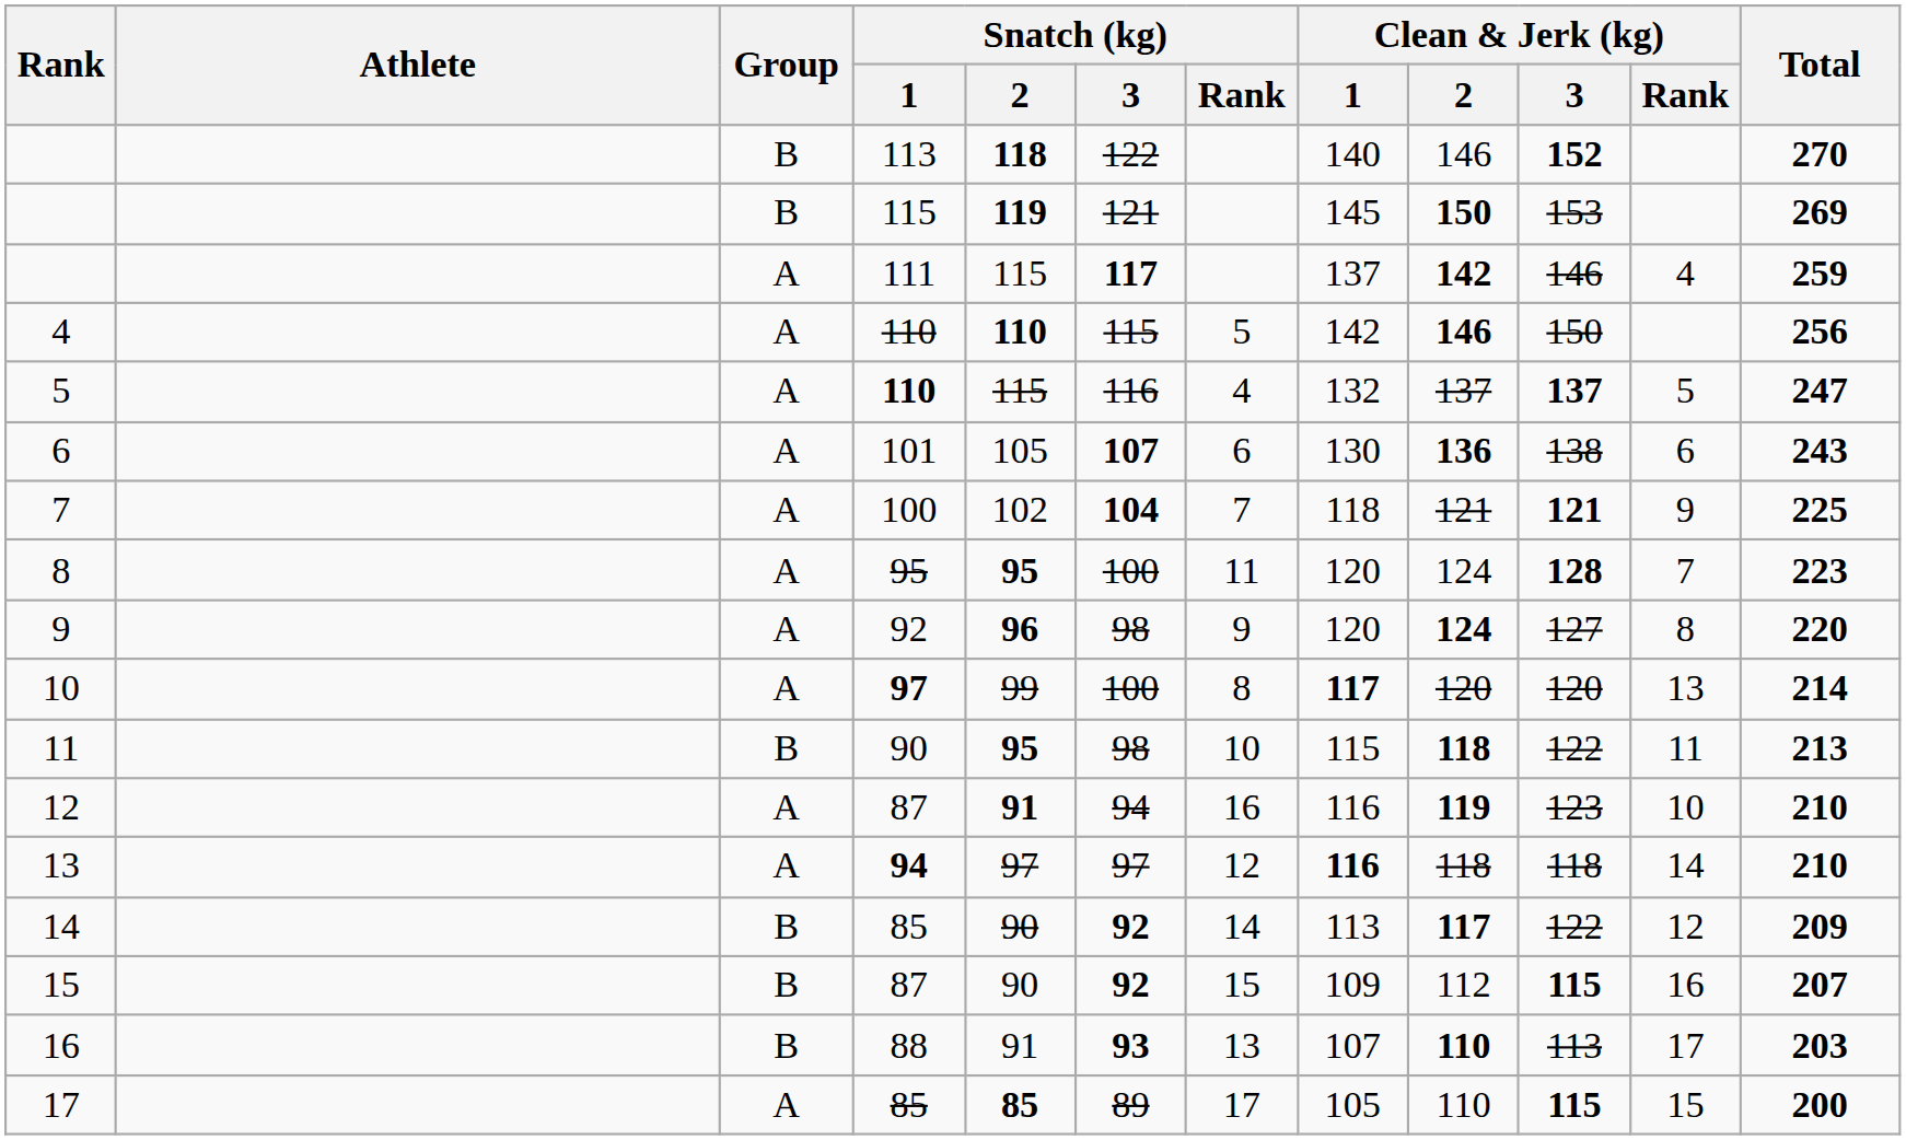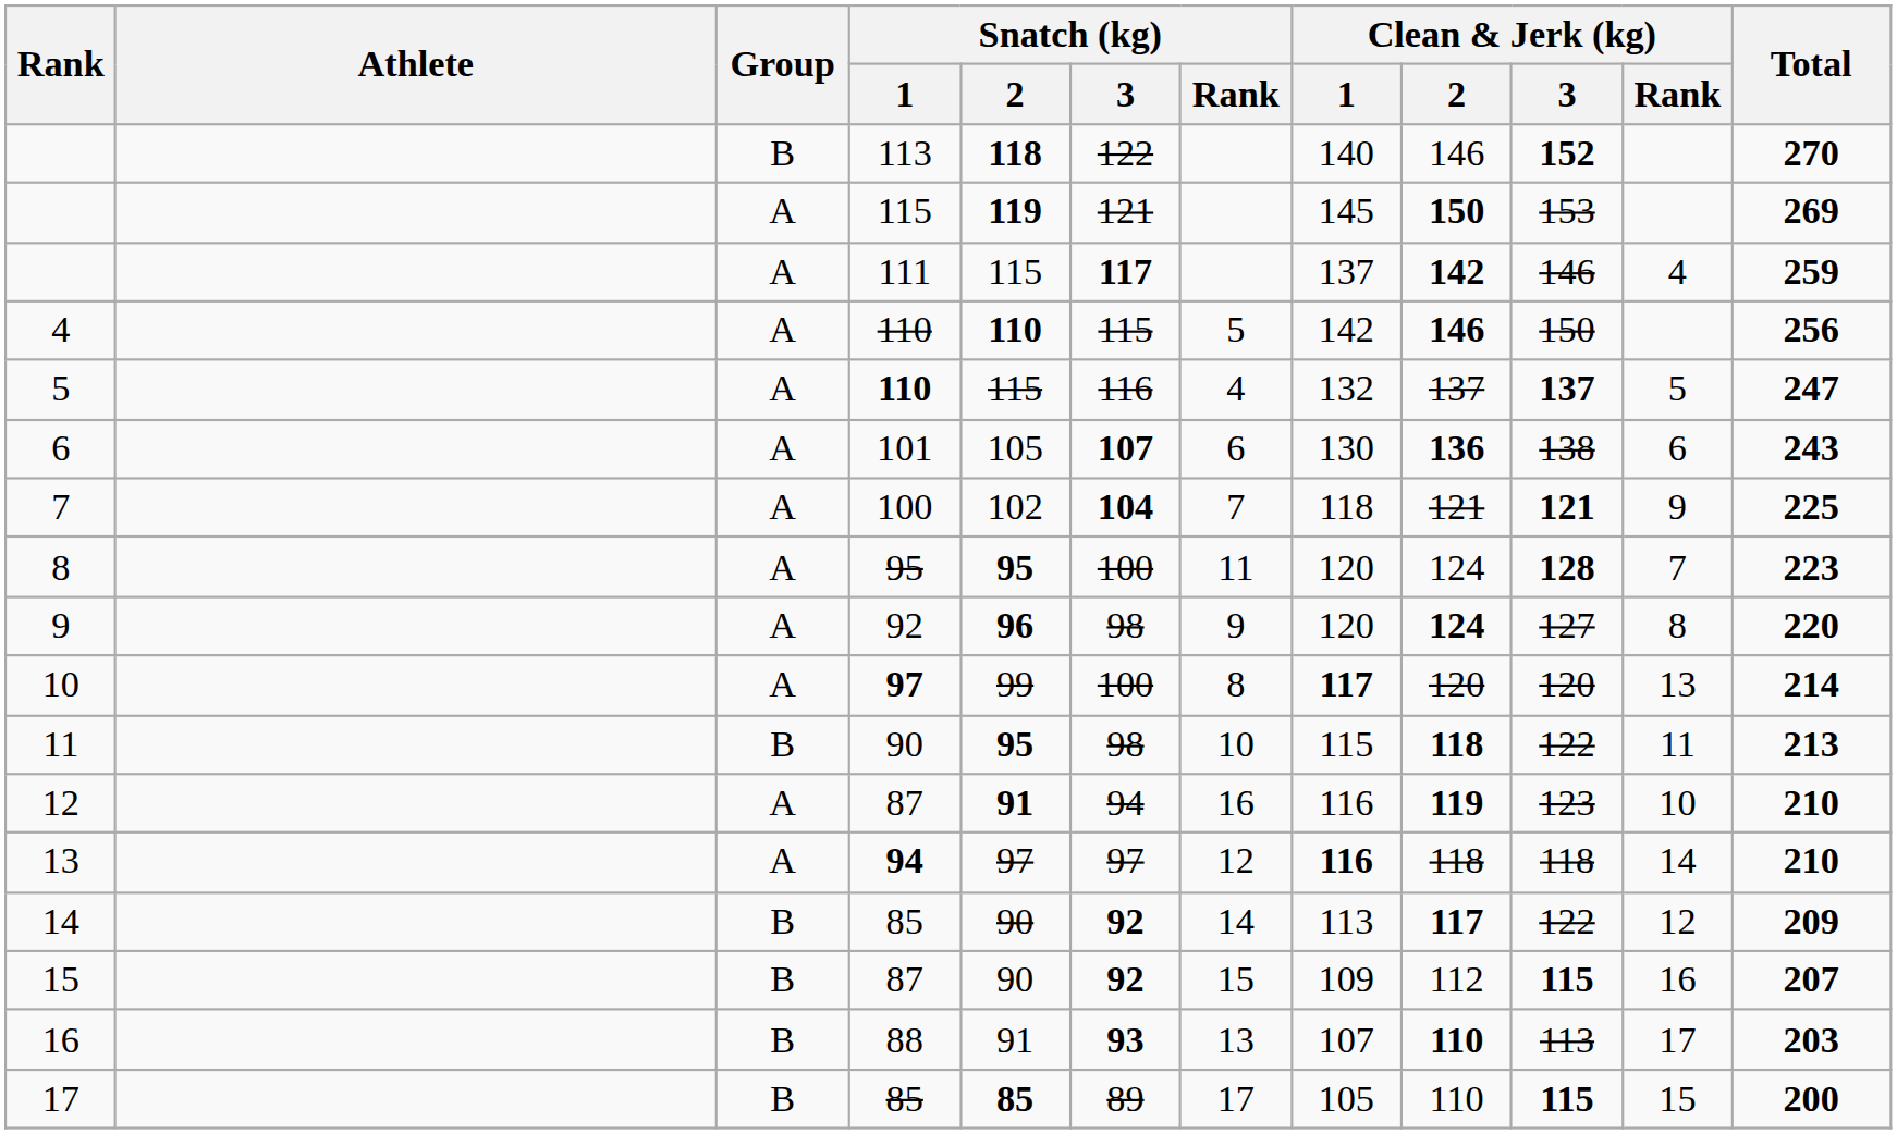row 4 | Group: B -> A
row 19 | Group: A -> B
